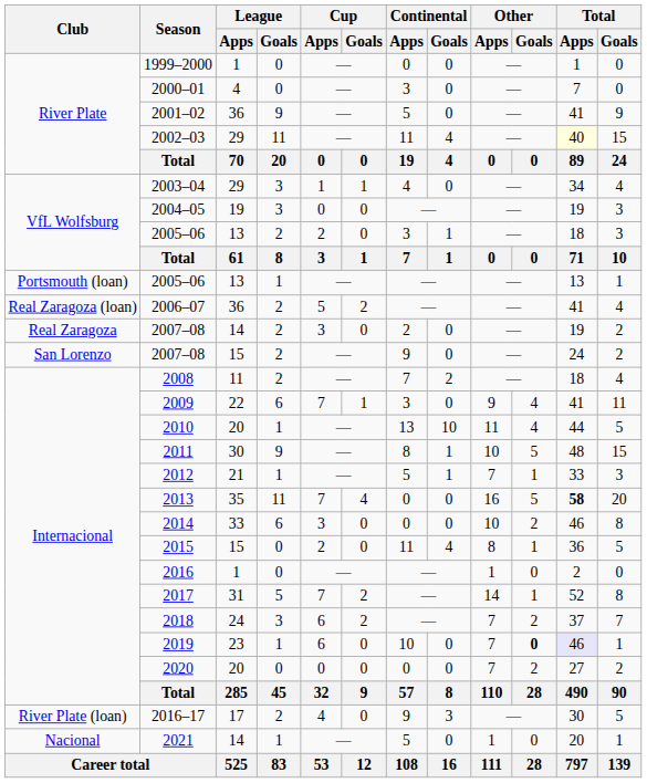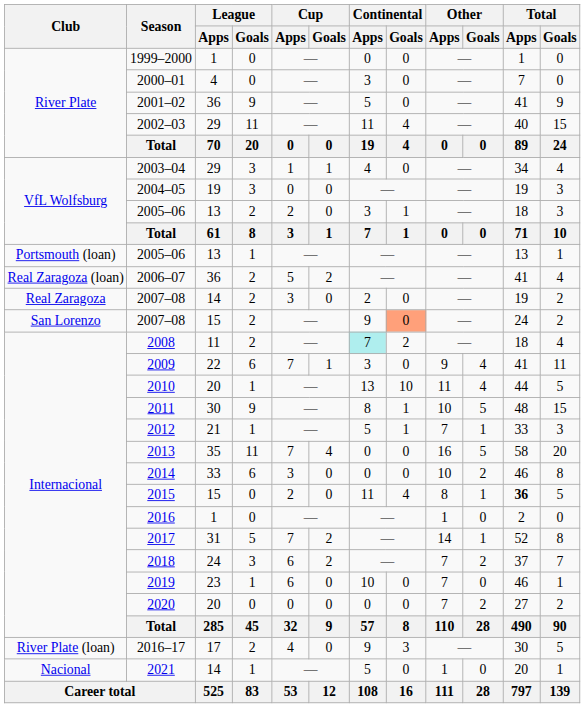2002–03 | Total / Apps: lightyellow background -> no background
San Lorenzo / 2007–08 | Continental / Goals: no background -> lightsalmon background
2008 | Continental / Apps: no background -> paleturquoise background
2013 | Total / Apps: bold -> normal
2015 | Total / Apps: normal -> bold
2019 | Other / Goals: bold -> normal
2019 | Total / Apps: lavender background -> no background
